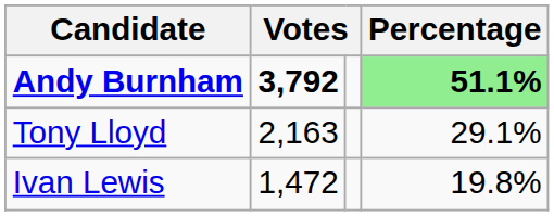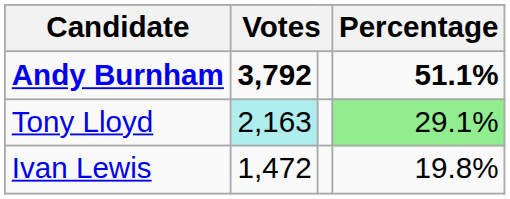Andy Burnham | Percentage: lightgreen background -> no background
Tony Lloyd | column 2: no background -> paleturquoise background
Tony Lloyd | Percentage: no background -> lightgreen background
